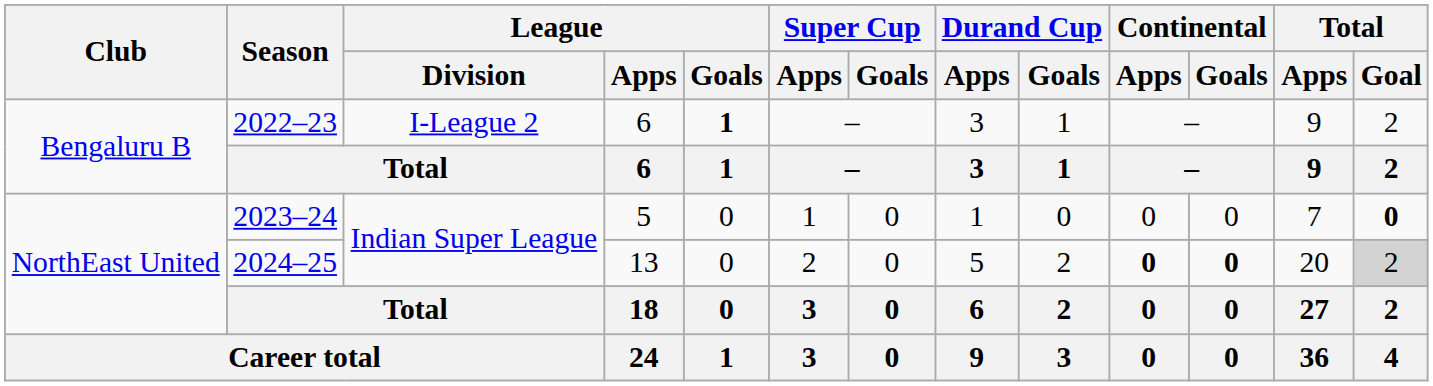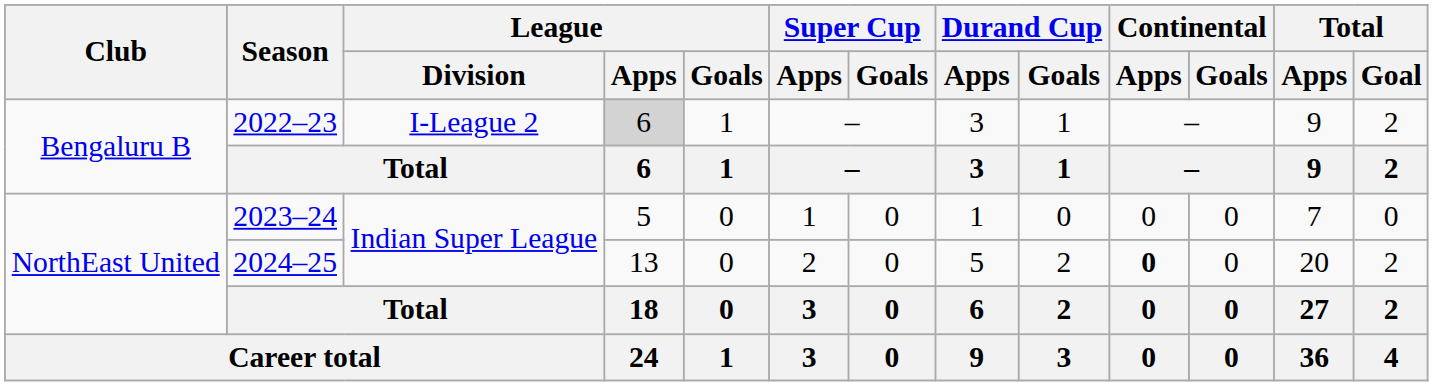2022–23 | League / Apps: no background -> lightgrey background
2022–23 | League / Goals: bold -> normal
2023–24 | Total / Goal: bold -> normal
2024–25 | Continental / Goals: bold -> normal
2024–25 | Total / Goal: lightgrey background -> no background
